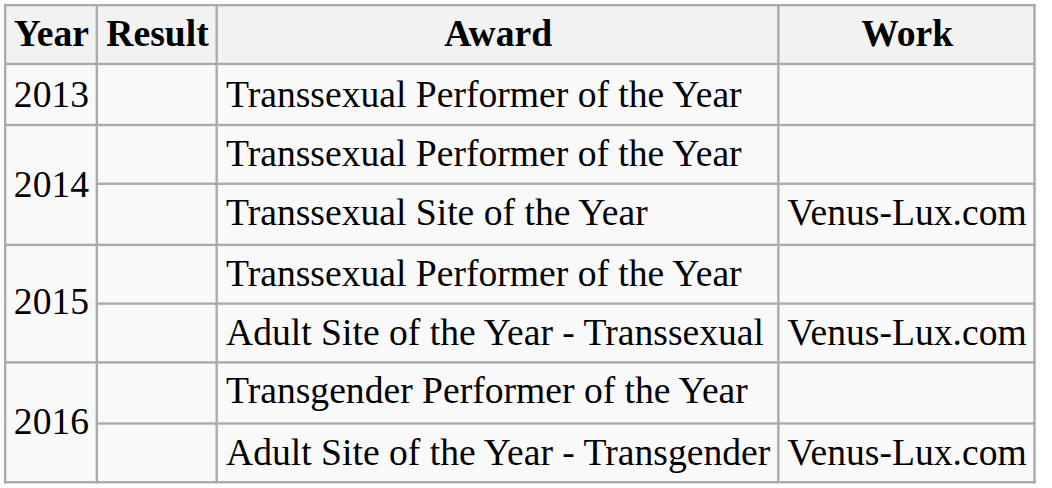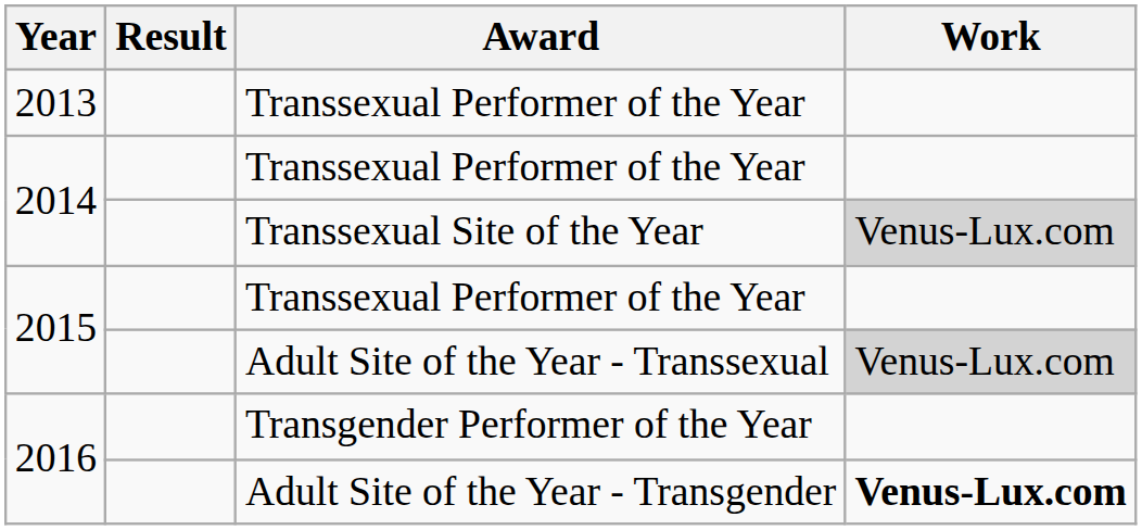Transsexual Site of the Year | Work: no background -> lightgrey background
Adult Site of the Year - Transsexual | Work: no background -> lightgrey background
Adult Site of the Year - Transgender | Work: normal -> bold
